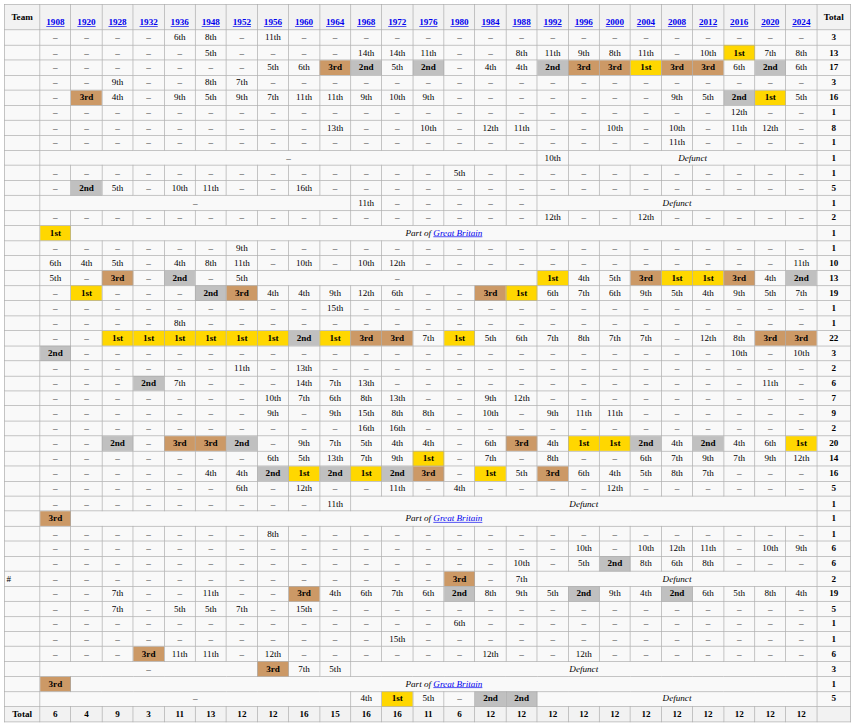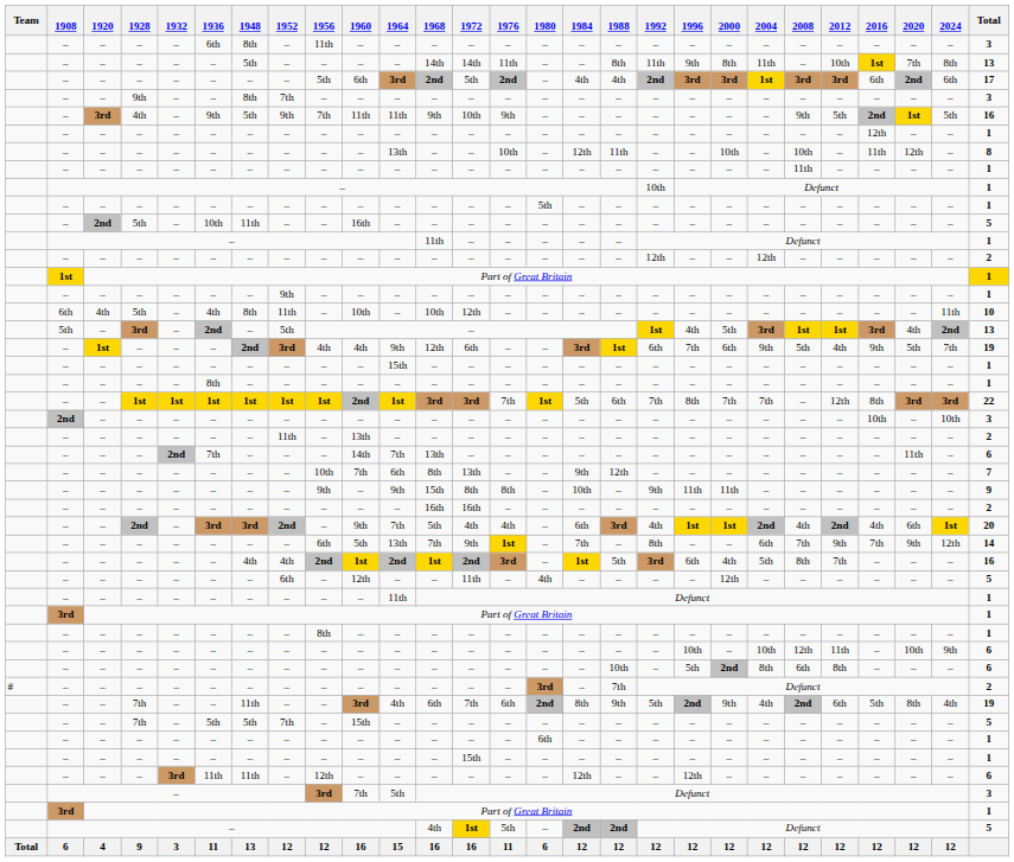1st / Part of Great Britain | Total: no background -> gold background
